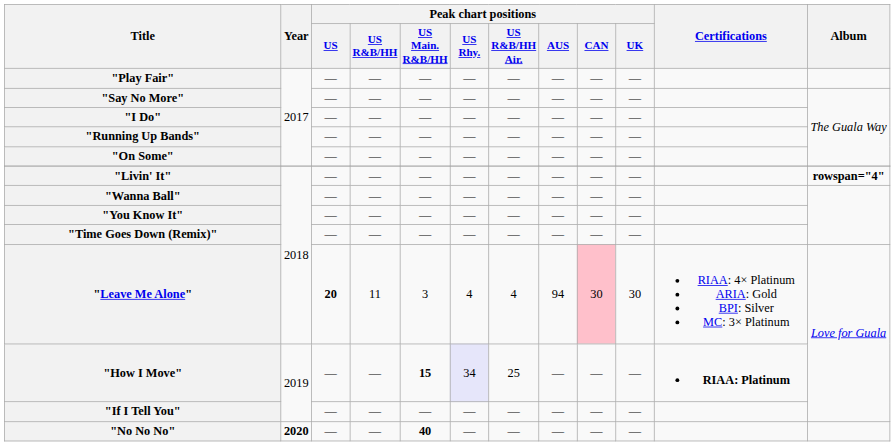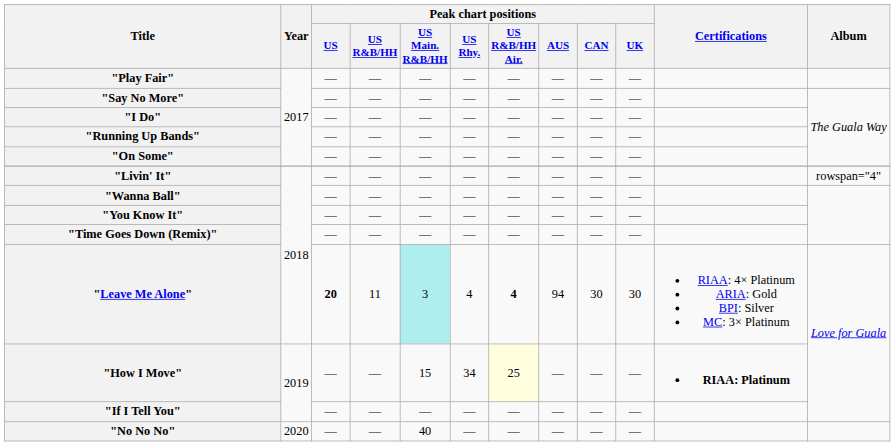"Livin' It" | Album: bold -> normal
"Leave Me Alone" | Peak chart positions / US Main. R&B/HH: no background -> paleturquoise background
"Leave Me Alone" | Peak chart positions / US R&B/HH Air.: normal -> bold
"Leave Me Alone" | Peak chart positions / CAN: pink background -> no background
"How I Move" | Peak chart positions / US Main. R&B/HH: bold -> normal
"How I Move" | Peak chart positions / US Rhy.: lavender background -> no background
"How I Move" | Peak chart positions / US R&B/HH Air.: no background -> lightyellow background
"No No No" | Year: bold -> normal
"No No No" | Peak chart positions / US Main. R&B/HH: bold -> normal
